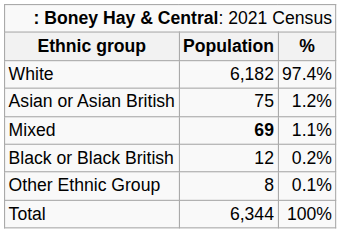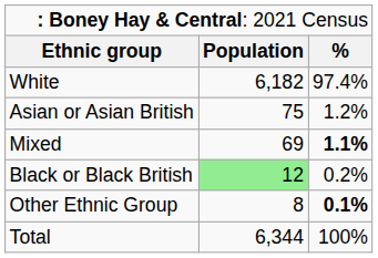Mixed | column 2: bold -> normal
Mixed | column 3: normal -> bold
Black or Black British | column 2: no background -> lightgreen background
Other Ethnic Group | column 3: normal -> bold
